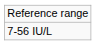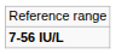row 2 | column 1: normal -> bold
